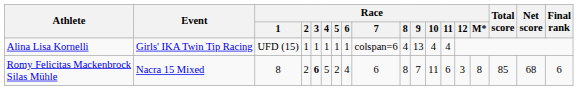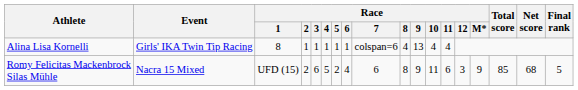Alina Lisa Kornelli | Race / 1: UFD (15) -> 8
Romy Felicitas Mackenbrock Silas Mühle | Race / 1: 8 -> UFD (15)
Romy Felicitas Mackenbrock Silas Mühle | Race / 3: bold -> normal
Romy Felicitas Mackenbrock Silas Mühle | Race / 9: 7 -> 9
Romy Felicitas Mackenbrock Silas Mühle | Race / M*: 8 -> 9
Romy Felicitas Mackenbrock Silas Mühle | Final rank: 6 -> 5
